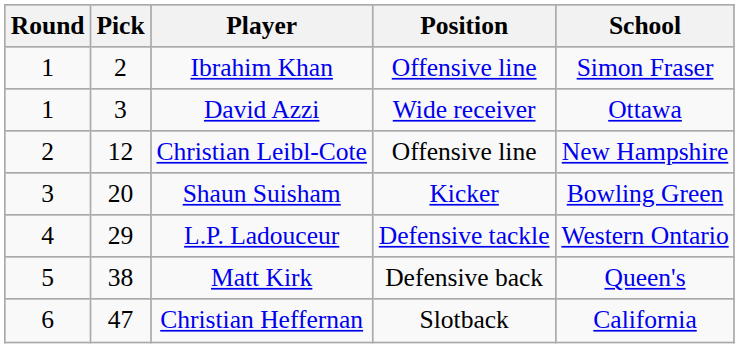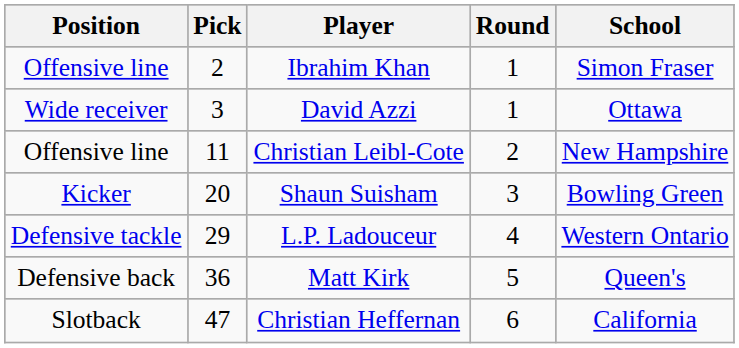columns swapped: Round <-> Position
Christian Leibl-Cote | Pick: 12 -> 11
Matt Kirk | Pick: 38 -> 36
